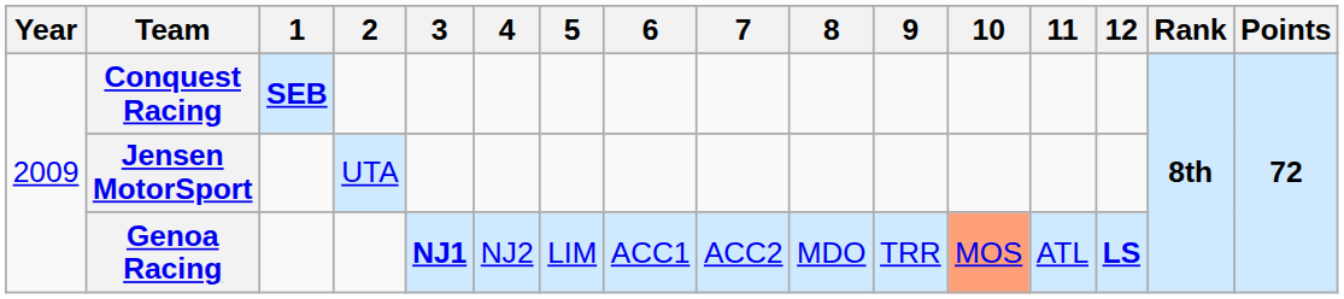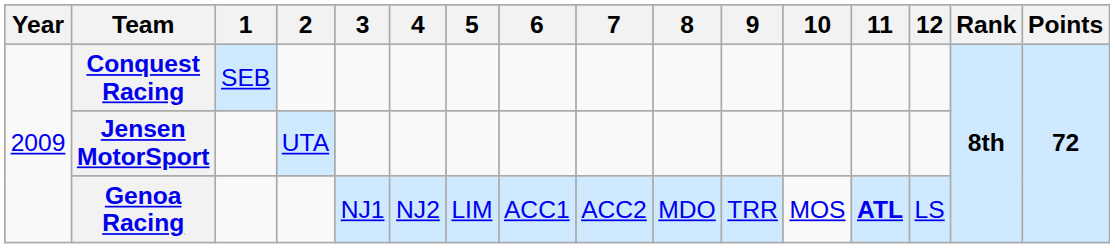Conquest Racing | 1: bold -> normal
Genoa Racing | 3: bold -> normal
Genoa Racing | 10: lightsalmon background -> no background
Genoa Racing | 11: normal -> bold
Genoa Racing | 12: bold -> normal
